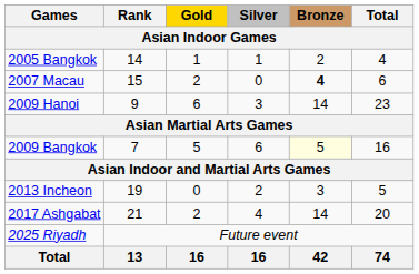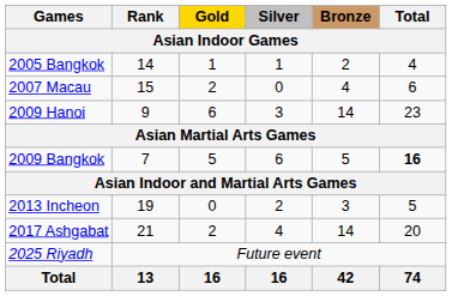2007 Macau | Bronze: bold -> normal
2009 Bangkok | Bronze: lightyellow background -> no background
2009 Bangkok | Total: normal -> bold
